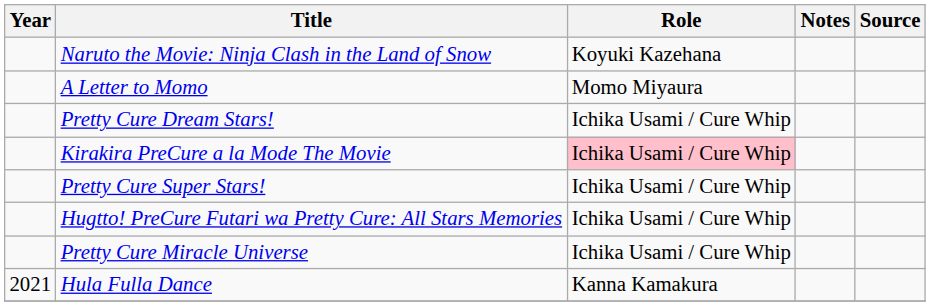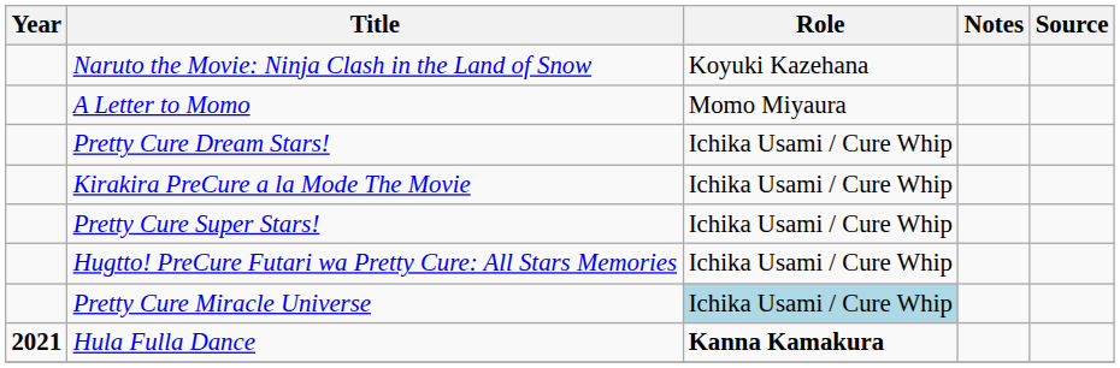Kirakira PreCure a la Mode The Movie | Role: pink background -> no background
Pretty Cure Miracle Universe | Role: no background -> lightblue background
Hula Fulla Dance | Year: normal -> bold
Hula Fulla Dance | Role: normal -> bold
